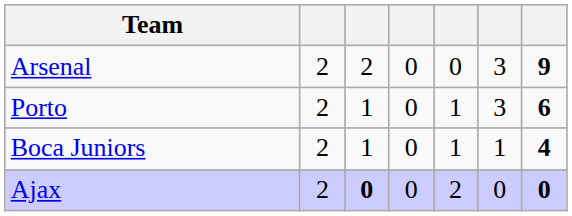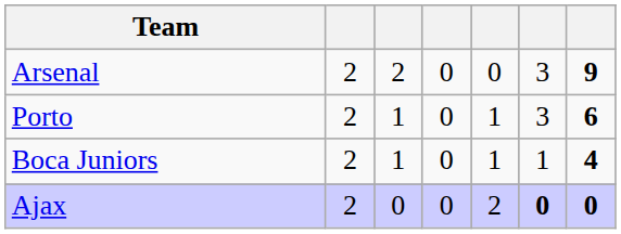Ajax | column 3: bold -> normal
Ajax | column 6: normal -> bold
